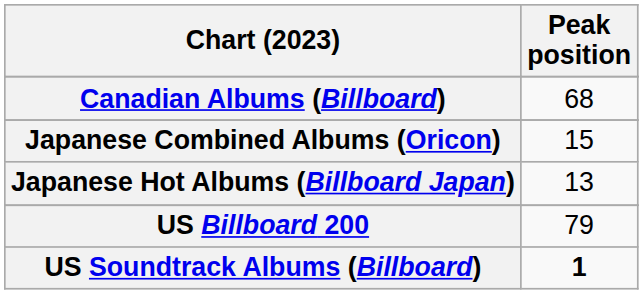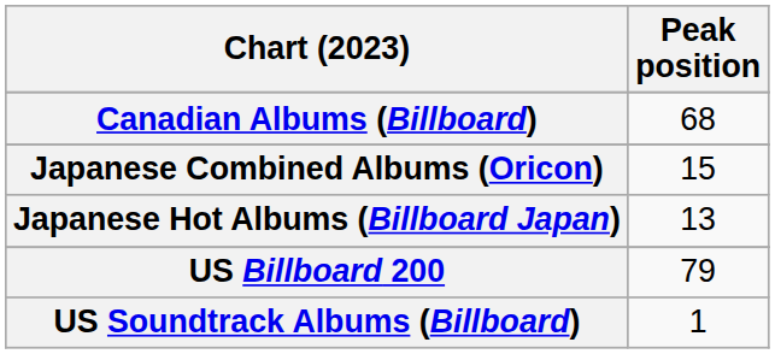US Soundtrack Albums (Billboard) | Peak position: bold -> normal
